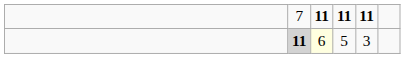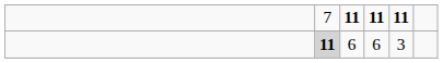row 2 | column 3: lightyellow background -> no background
row 2 | column 4: 5 -> 6
